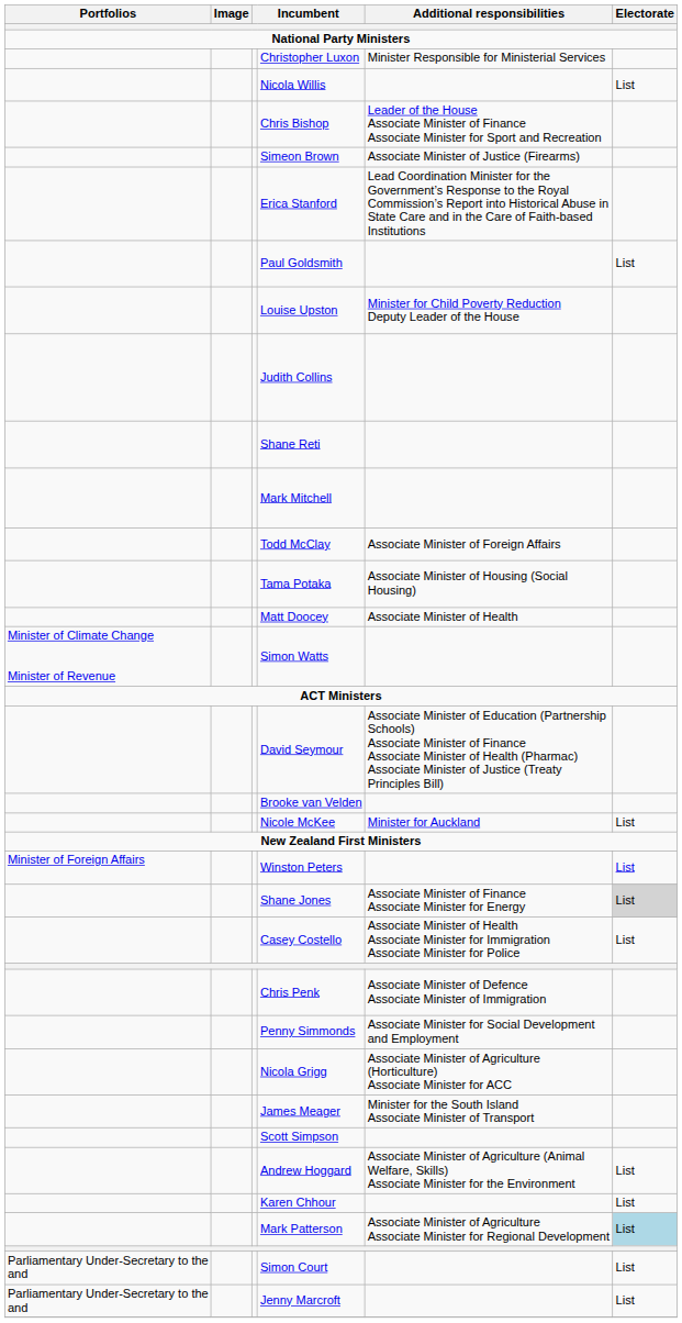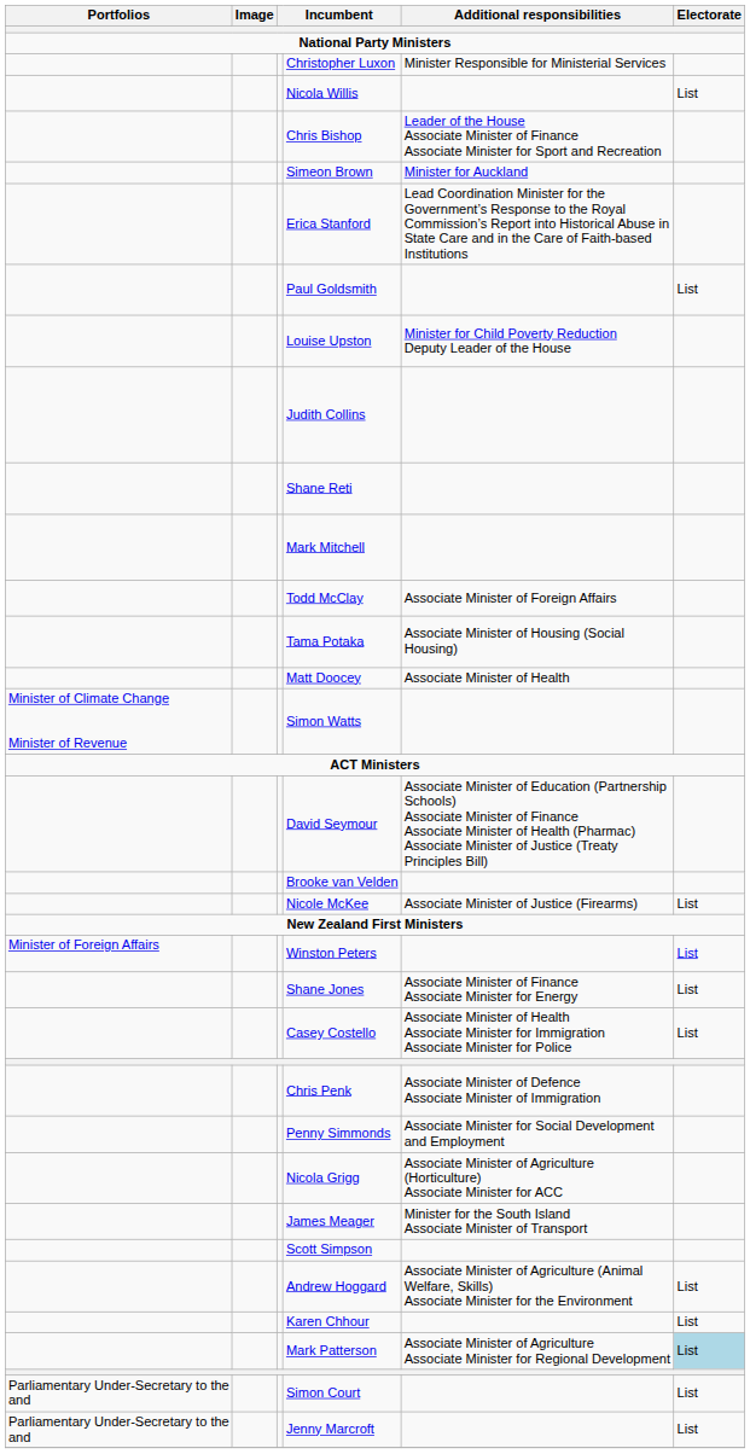Simeon Brown | Additional responsibilities: Associate Minister of Justice (Firearms) -> Minister for Auckland
Nicole McKee | Additional responsibilities: Minister for Auckland -> Associate Minister of Justice (Firearms)
Shane Jones | Electorate: lightgrey background -> no background
